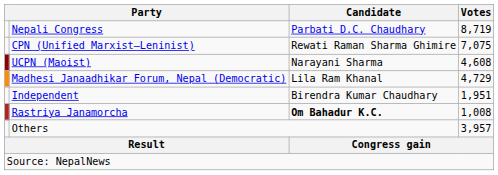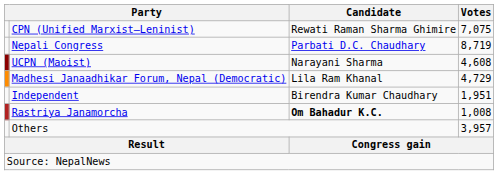rows swapped: Nepali Congress <-> CPN (Unified Marxist–Leninist)
